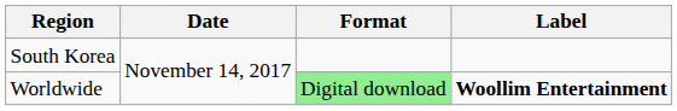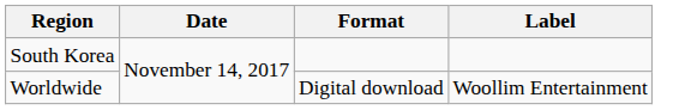Worldwide | Format: lightgreen background -> no background
Worldwide | Label: bold -> normal
